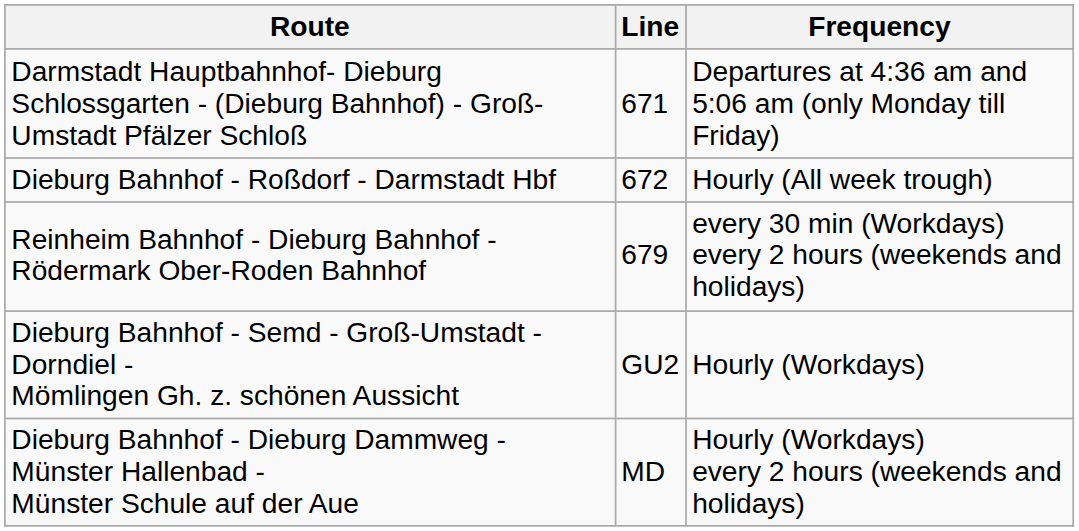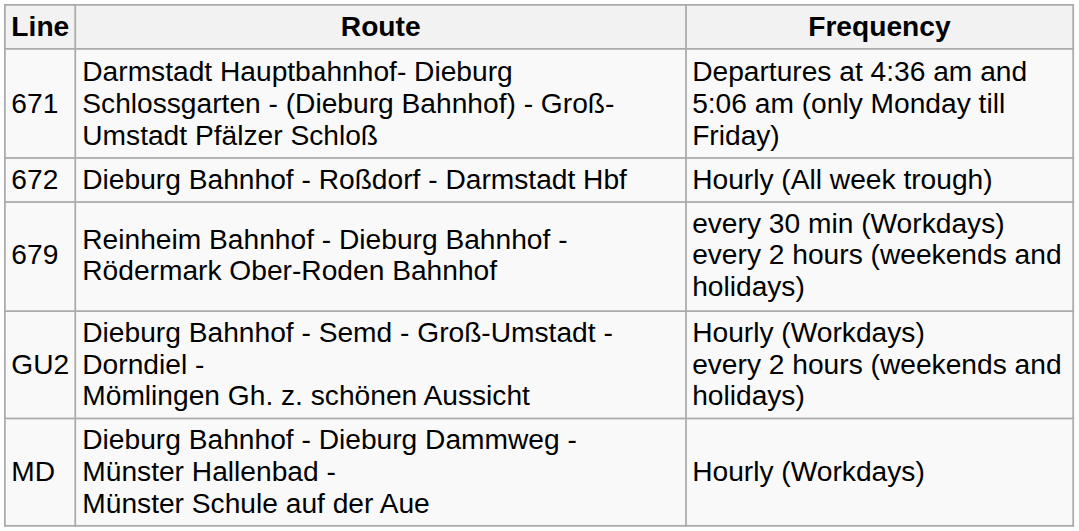columns swapped: Line <-> Route
row 5 | Frequency: Hourly (Workdays) -> Hourly (Workdays) every 2 hours (weekends and holidays)
row 6 | Frequency: Hourly (Workdays) every 2 hours (weekends and holidays) -> Hourly (Workdays)
